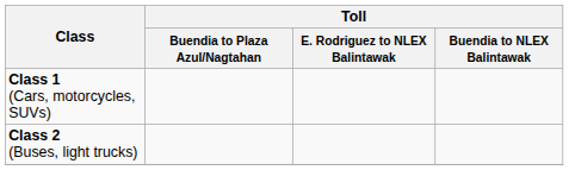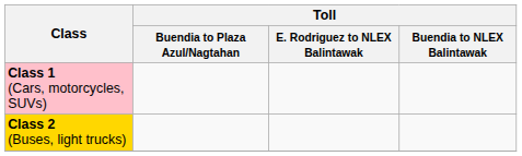Class 1 (Cars, motorcycles, SUVs) | Class: no background -> pink background
Class 2 (Buses, light trucks) | Class: no background -> gold background
